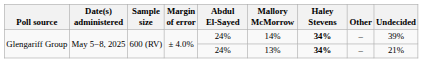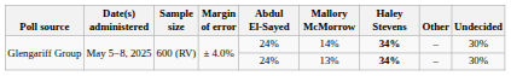row 2 | Undecided: 39% -> 30%
row 3 | Undecided: 21% -> 30%
